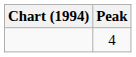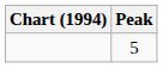row 2 | Peak: 4 -> 5
